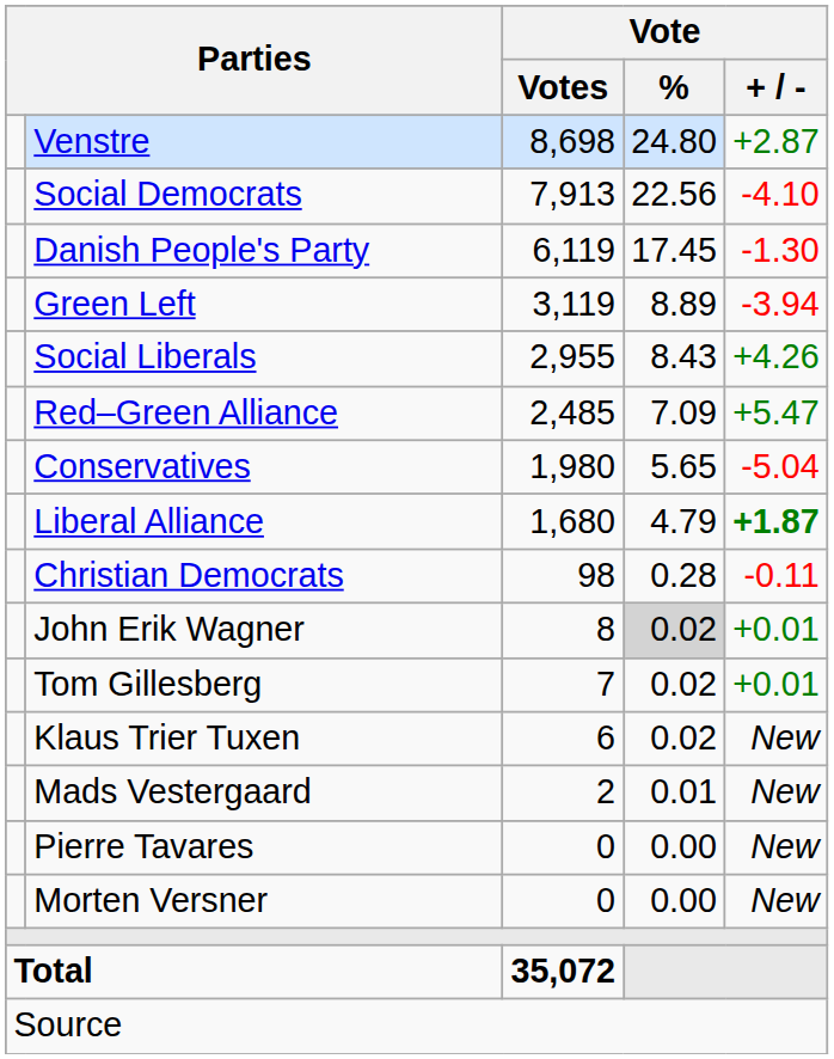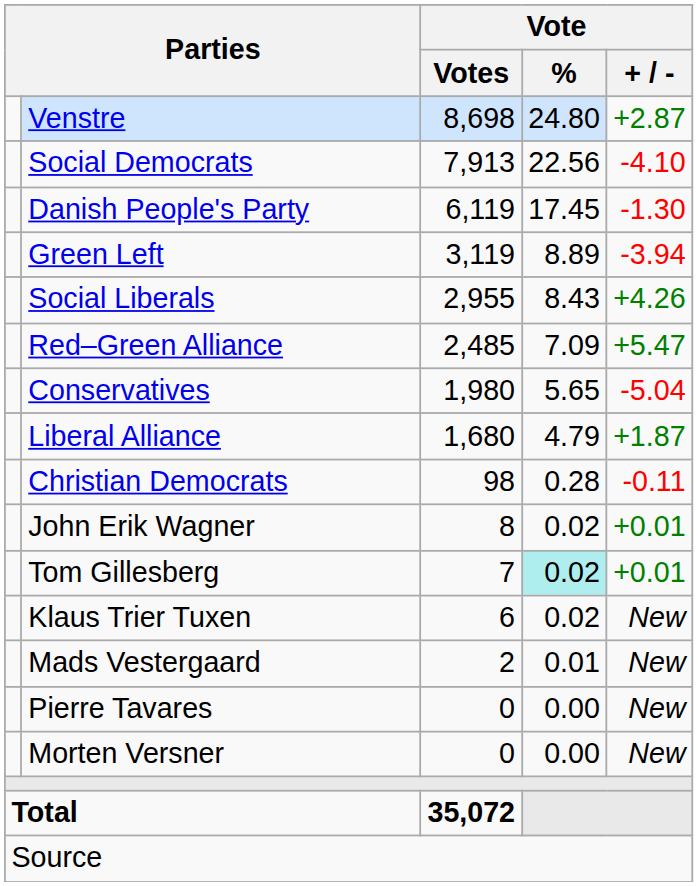Liberal Alliance | Vote / + / -: bold -> normal
John Erik Wagner | Vote / %: lightgrey background -> no background
Tom Gillesberg | Vote / %: no background -> paleturquoise background
